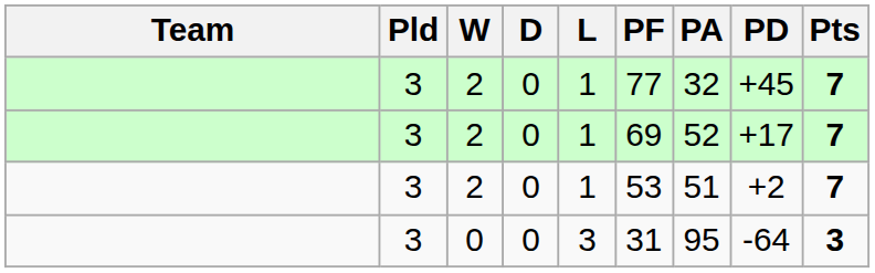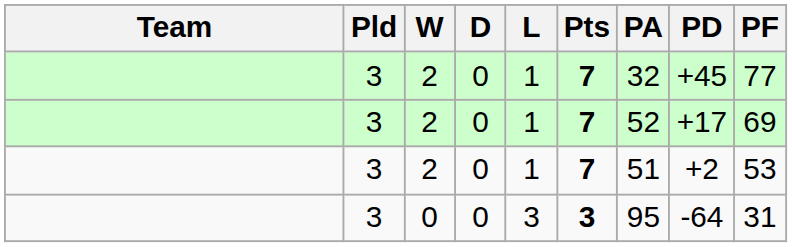columns swapped: PF <-> Pts
